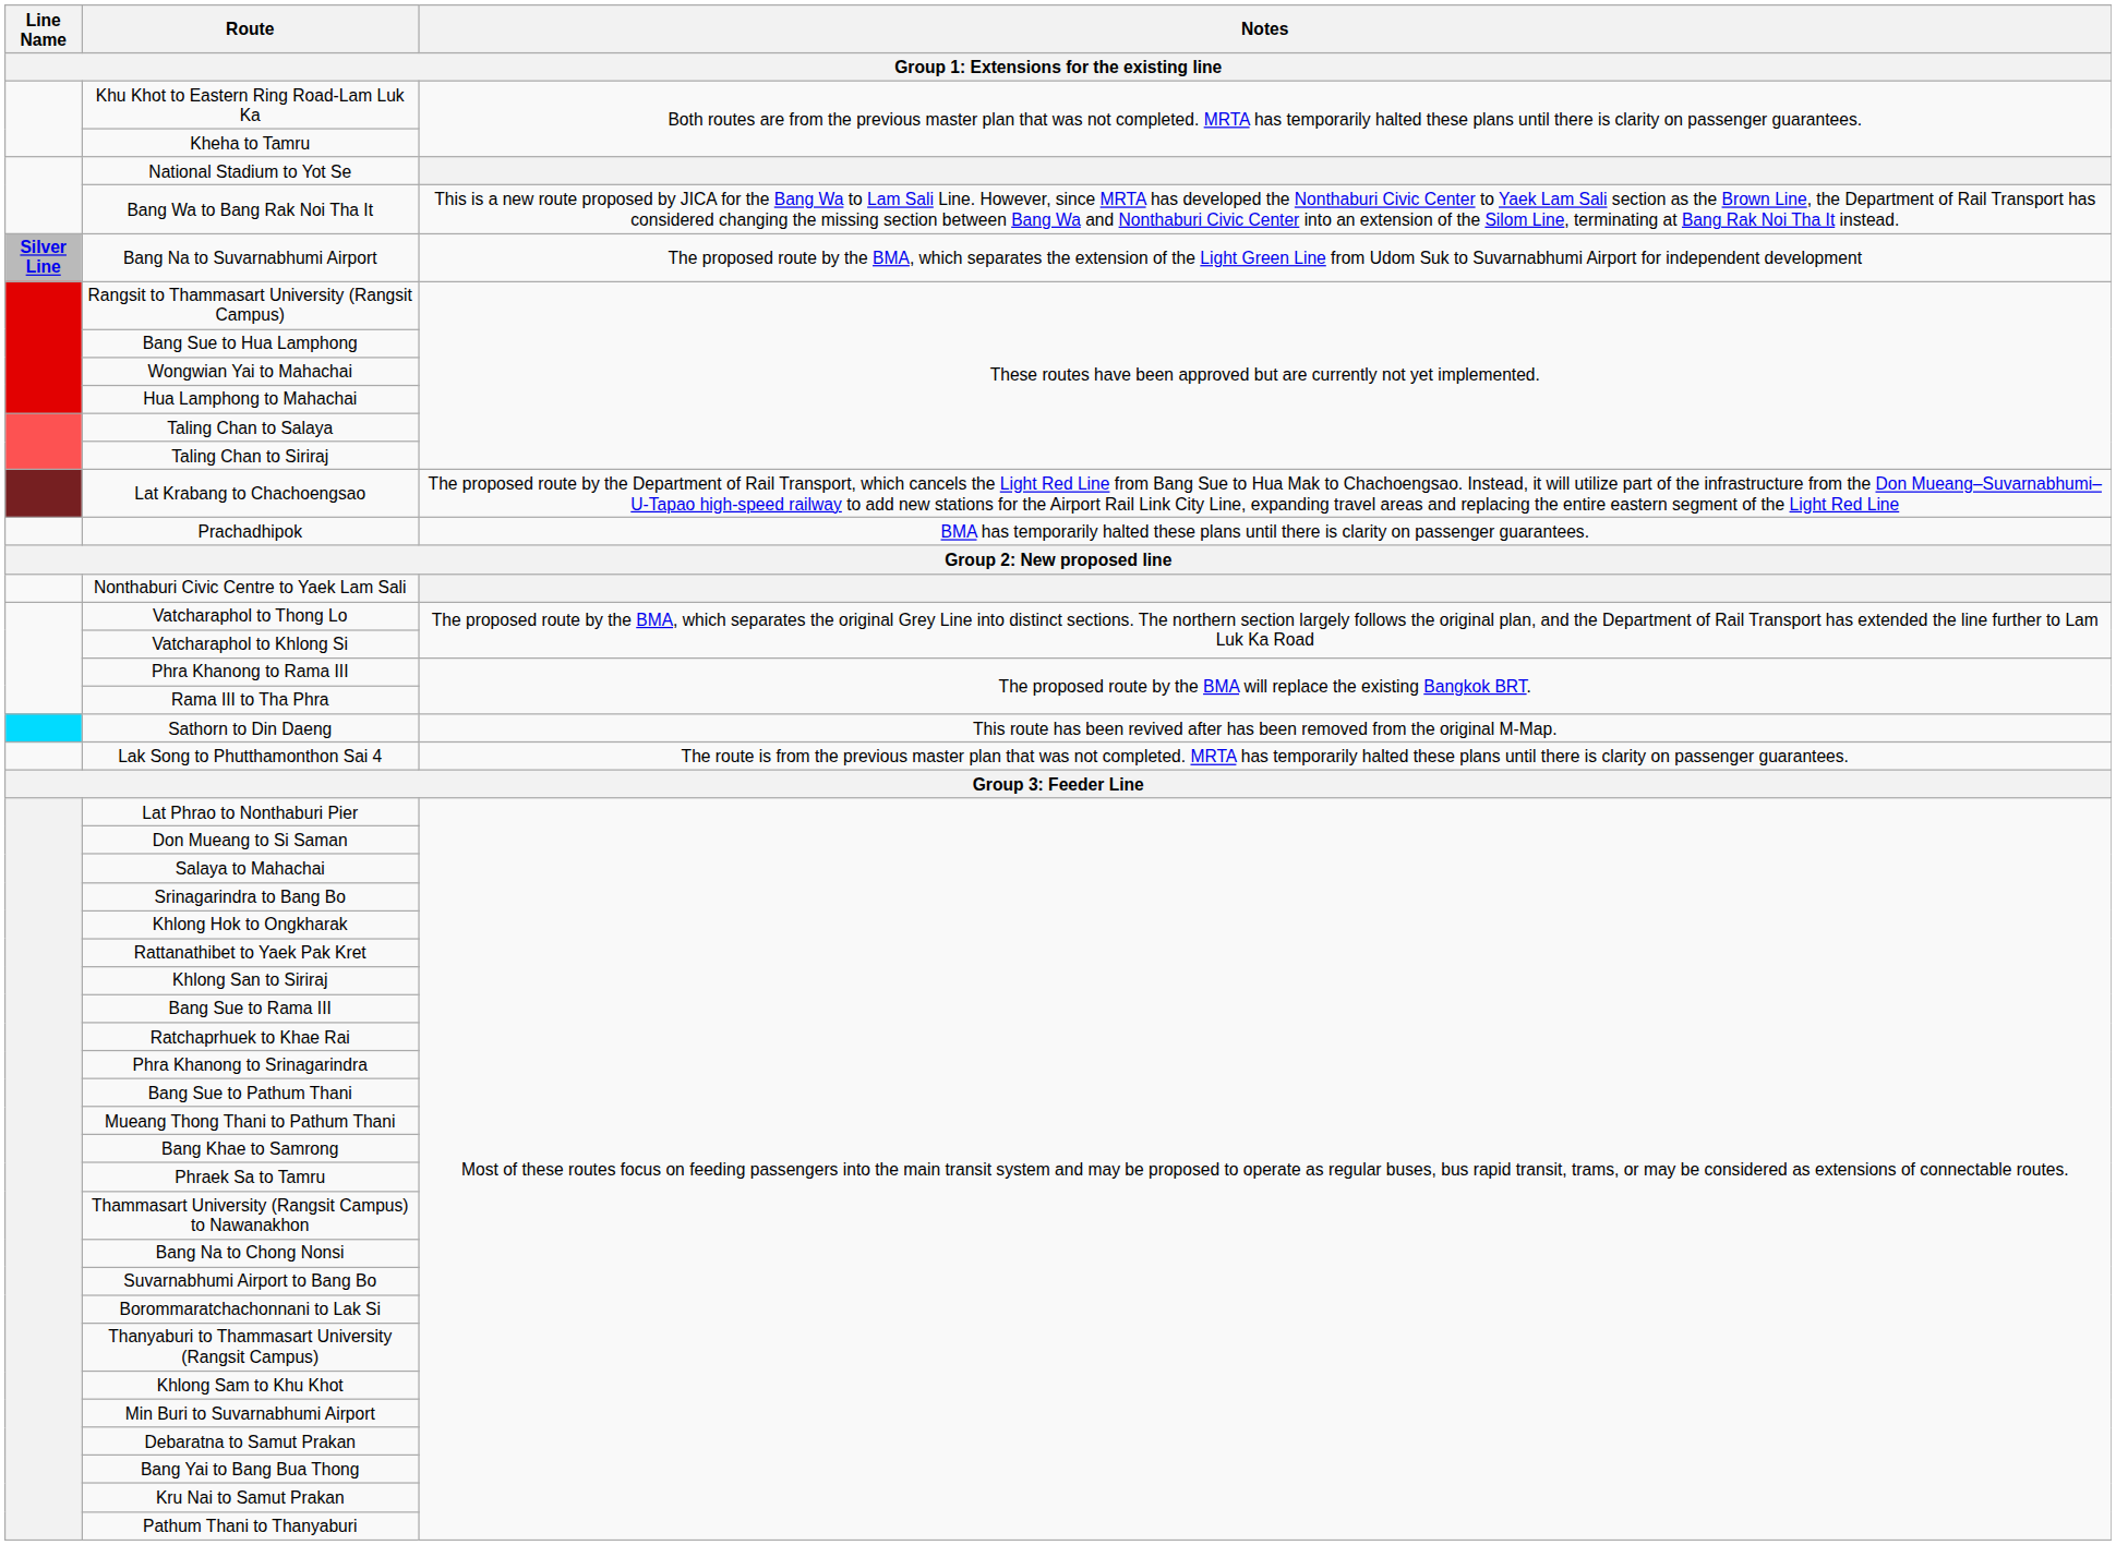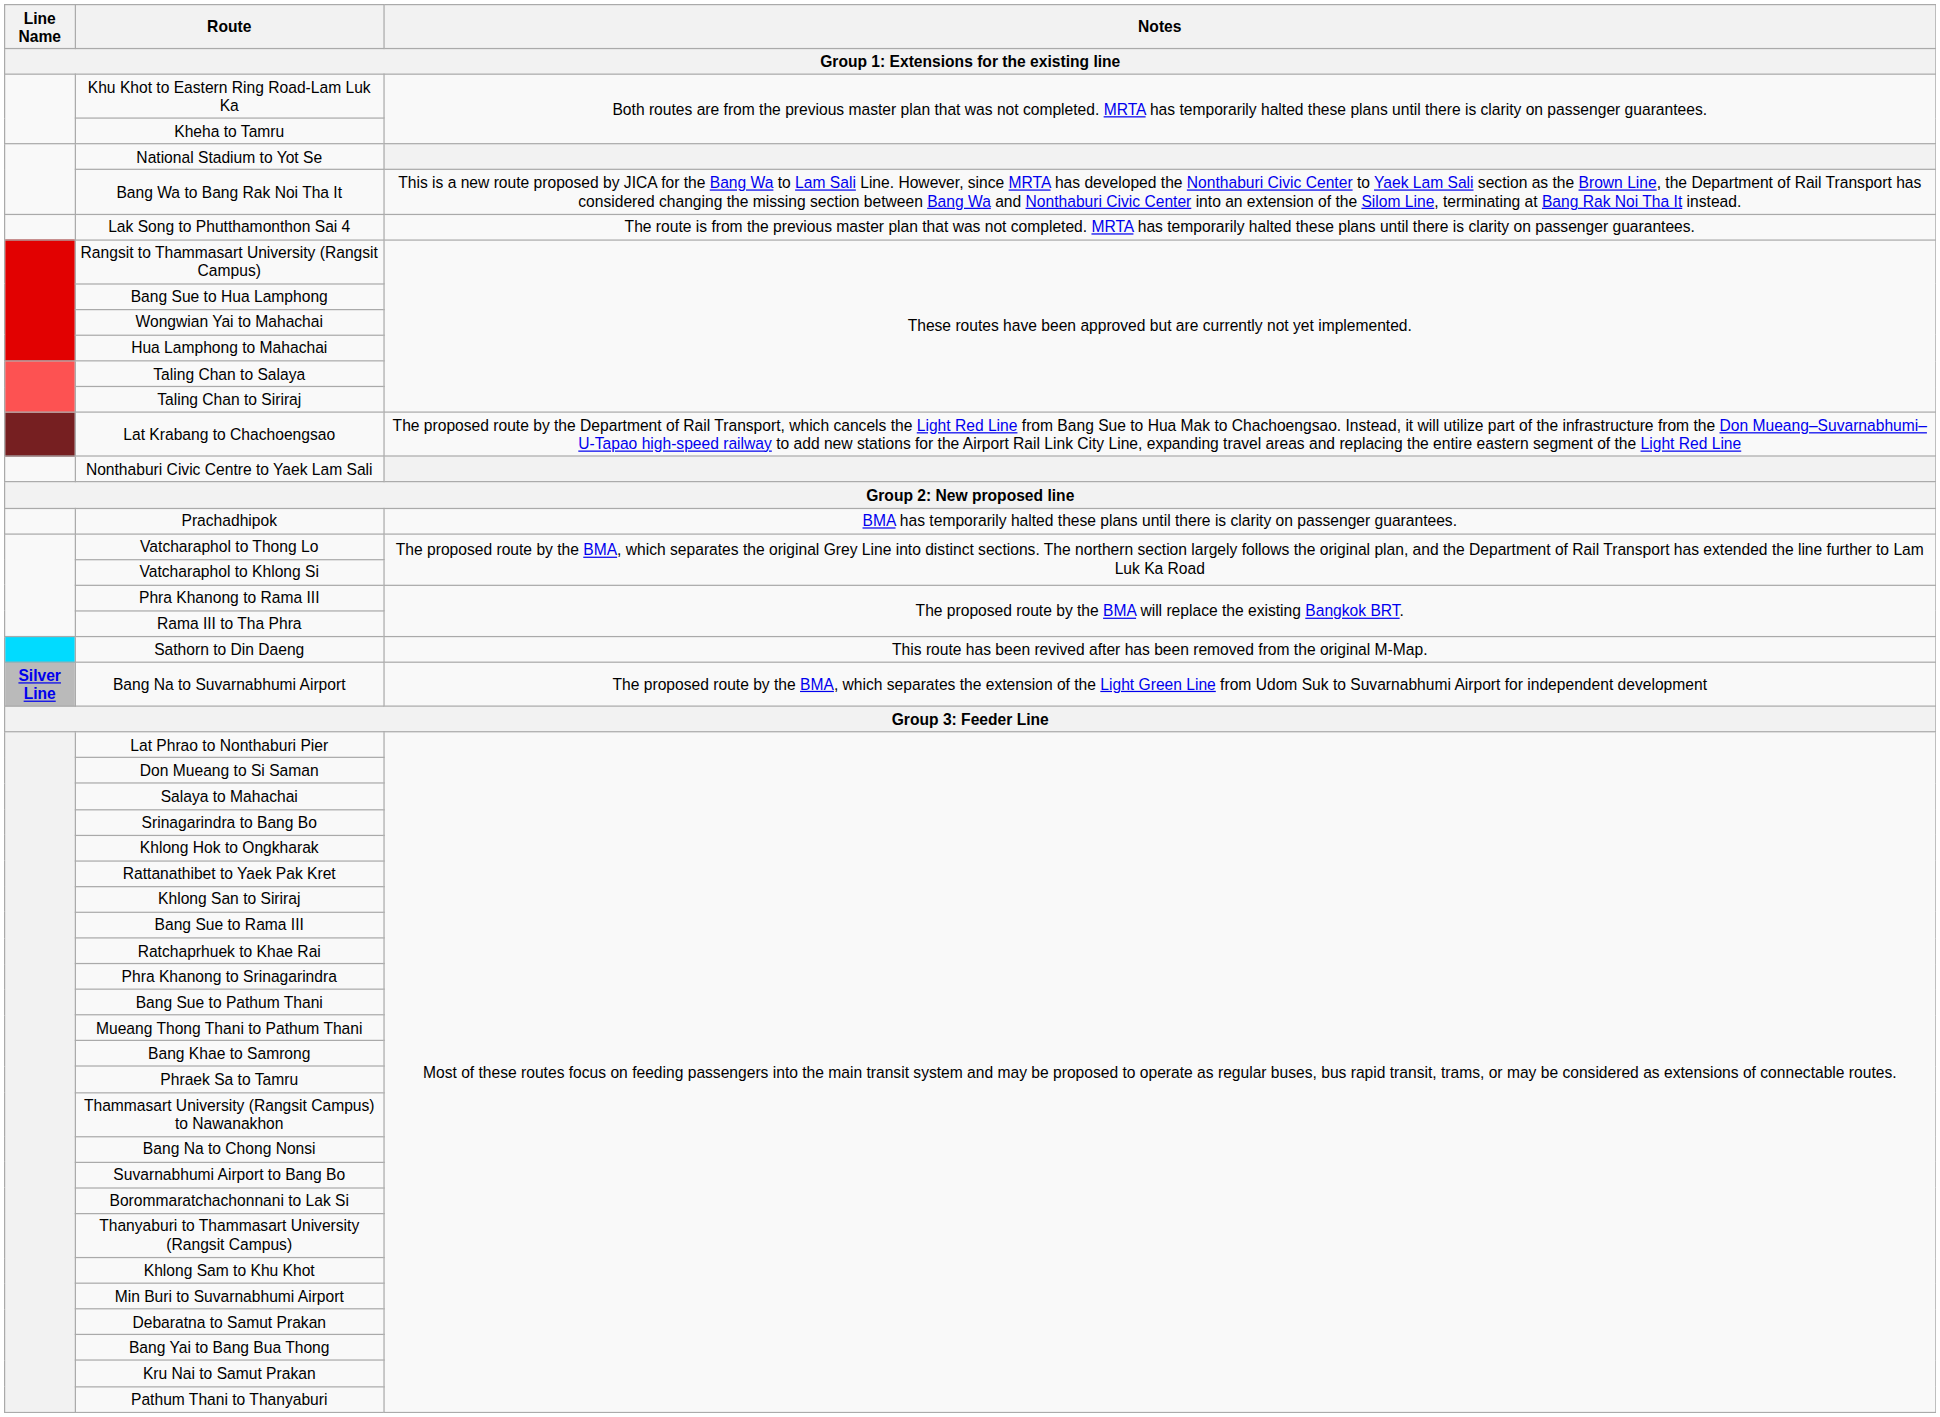rows swapped: Lak Song to Phutthamonthon Sai 4 <-> Bang Na to Suvarnabhumi Airport
rows swapped: Prachadhipok <-> Nonthaburi Civic Centre to Yaek Lam Sali
